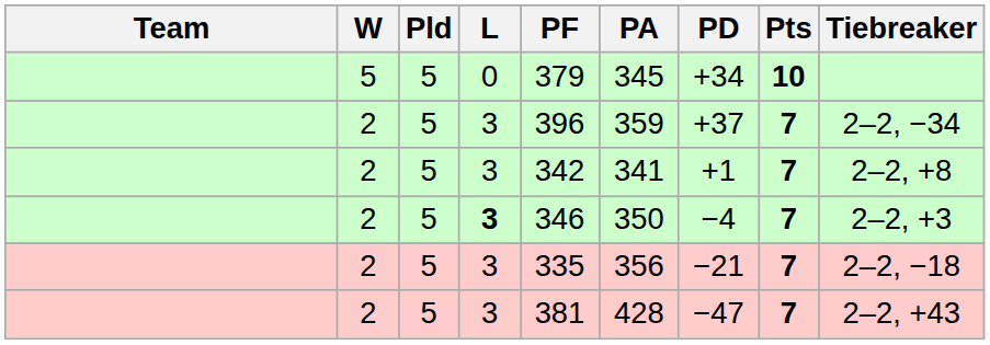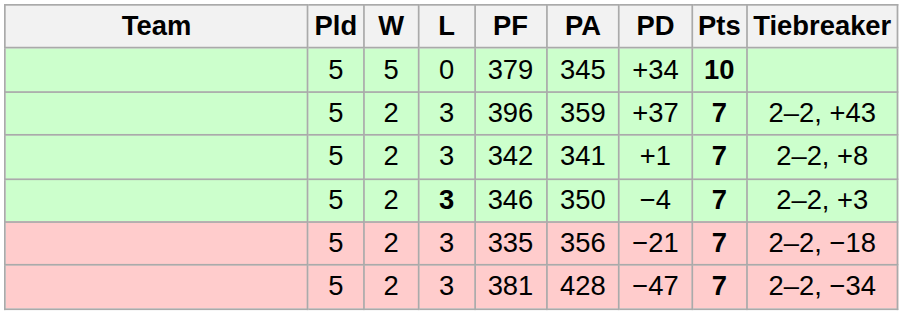columns swapped: Pld <-> W
row 3 | Tiebreaker: 2–2, −34 -> 2–2, +43
row 7 | Tiebreaker: 2–2, +43 -> 2–2, −34
